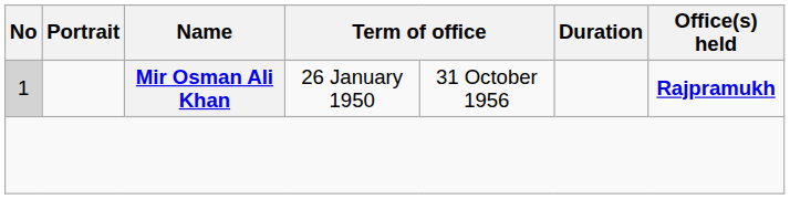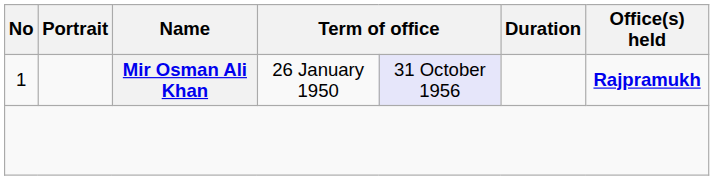Mir Osman Ali Khan | No: lightgrey background -> no background
Mir Osman Ali Khan | column 5: no background -> lavender background
